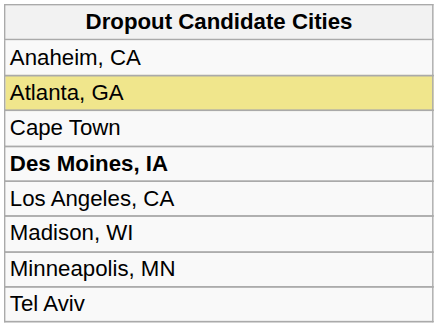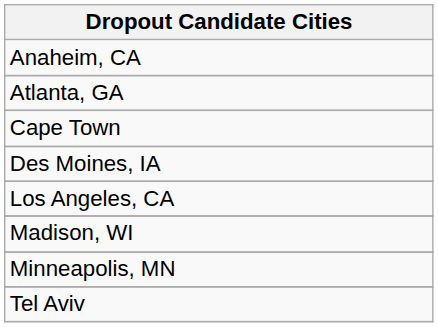row 3 | column 1: khaki background -> no background
row 5 | column 1: bold -> normal
